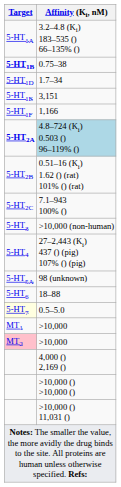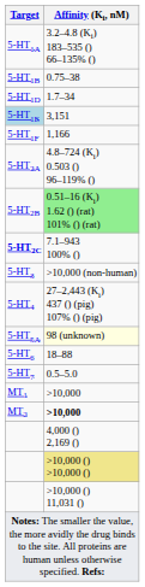row 3 | Target: bold -> normal
row 5 | Target: no background -> lightblue background
row 7 | Target: bold -> normal
row 7 | Affinity (Ki, nM): lightblue background -> no background
row 8 | Affinity (Ki, nM): no background -> lightgreen background
row 9 | Target: normal -> bold
row 12 | Affinity (Ki, nM): no background -> lightyellow background
row 14 | Target: lightyellow background -> no background
row 16 | Target: pink background -> no background
row 16 | Affinity (Ki, nM): normal -> bold
row 18 | Affinity (Ki, nM): no background -> khaki background
